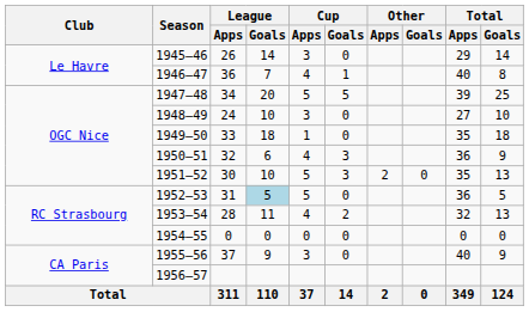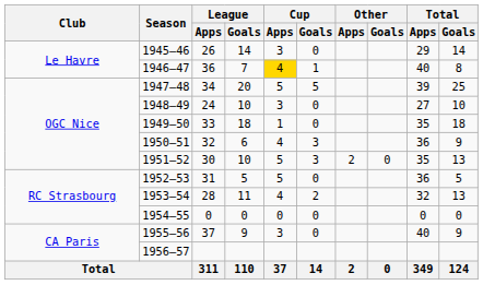1946–47 | Cup / Apps: no background -> gold background
1952–53 | League / Goals: lightblue background -> no background
